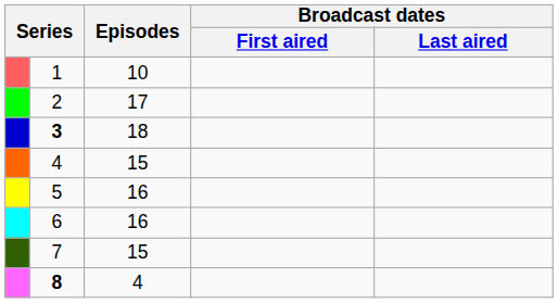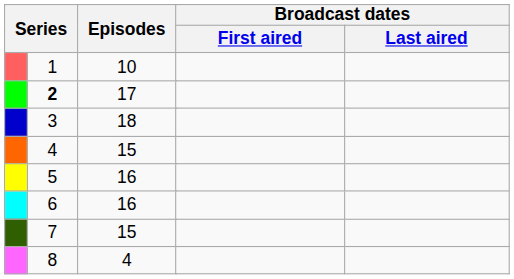2 | column 2: normal -> bold
3 | column 2: bold -> normal
8 | column 2: bold -> normal
